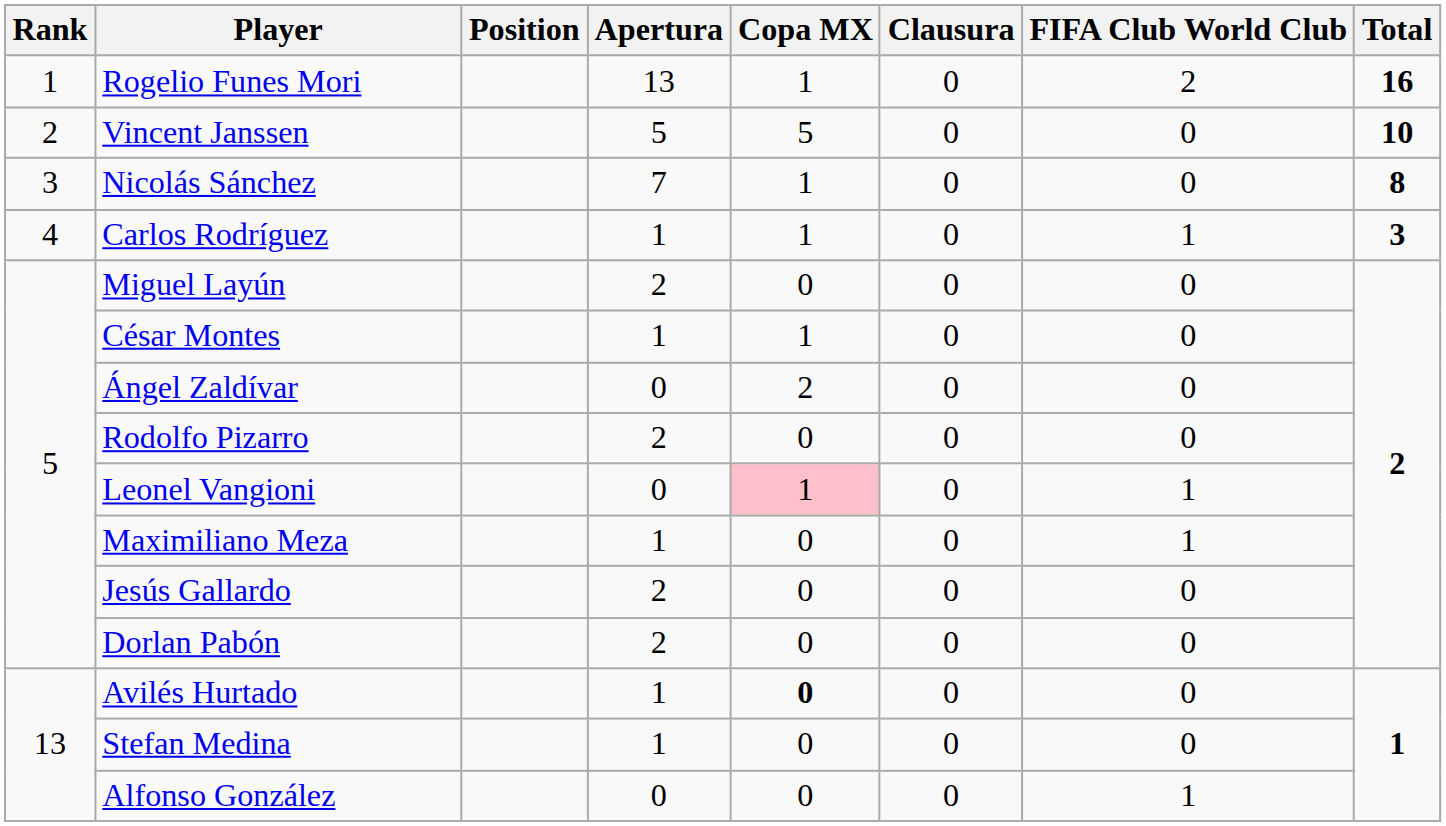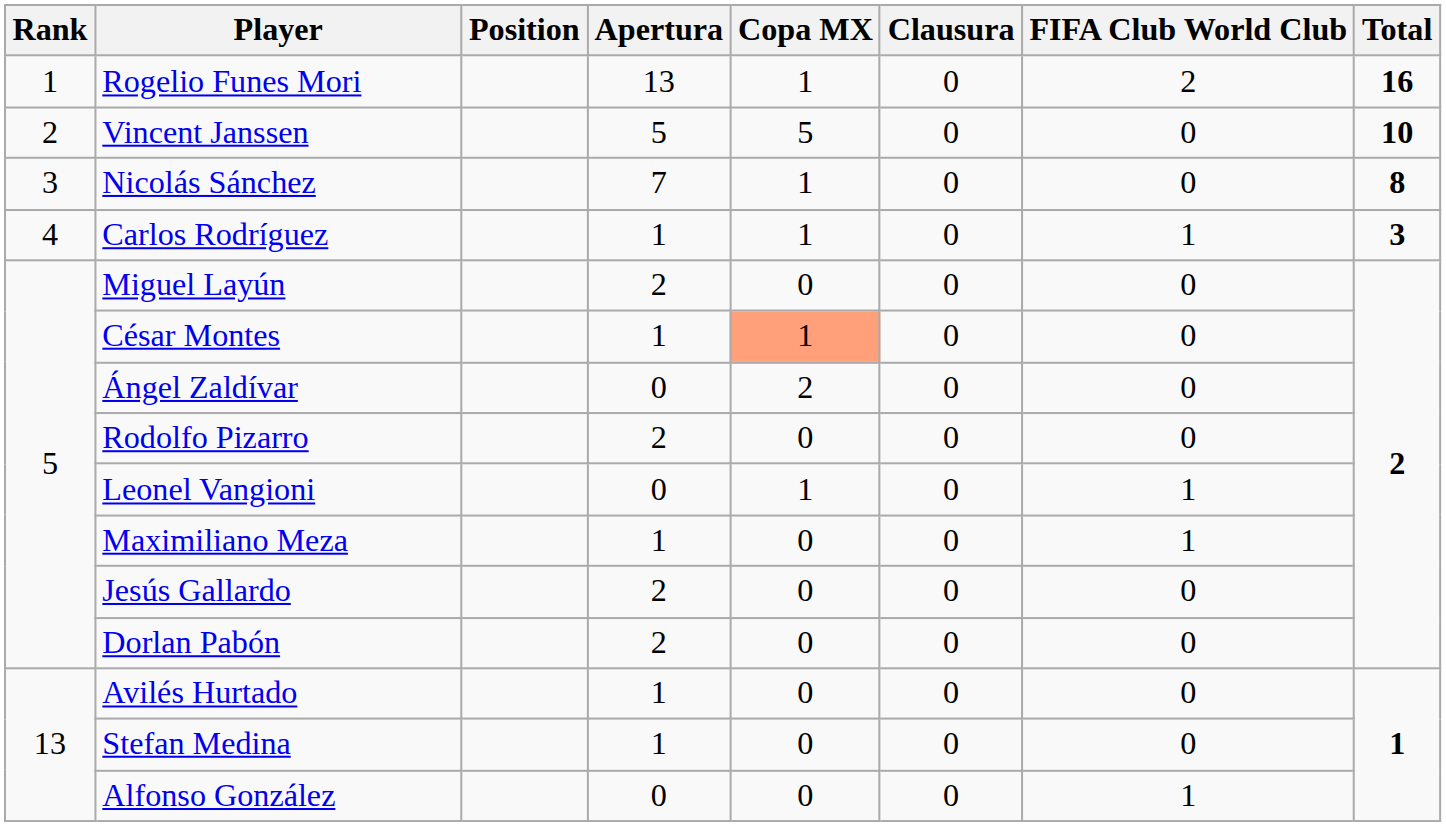César Montes | Copa MX: no background -> lightsalmon background
Leonel Vangioni | Copa MX: pink background -> no background
Avilés Hurtado | Copa MX: bold -> normal
